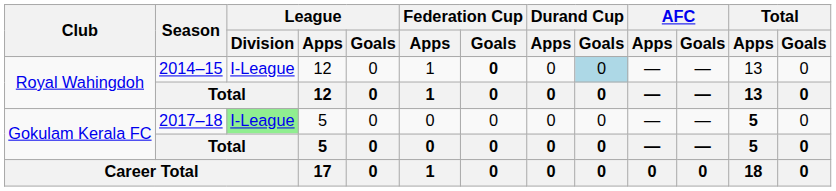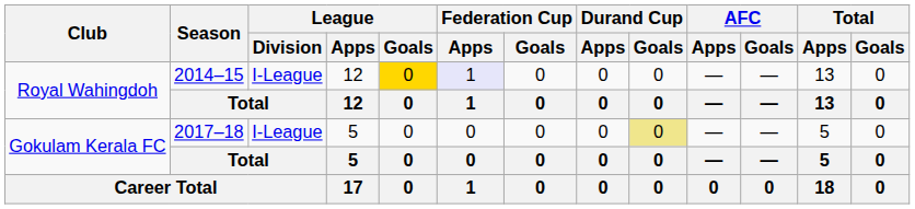Royal Wahingdoh / 2014–15 | League / Goals: no background -> gold background
Royal Wahingdoh / 2014–15 | Federation Cup / Apps: no background -> lavender background
Royal Wahingdoh / 2014–15 | Federation Cup / Goals: bold -> normal
Royal Wahingdoh / 2014–15 | Durand Cup / Goals: lightblue background -> no background
Gokulam Kerala FC / 2017–18 | League / Division: lightgreen background -> no background
Gokulam Kerala FC / 2017–18 | Durand Cup / Goals: no background -> khaki background
Gokulam Kerala FC / 2017–18 | Total / Apps: bold -> normal
